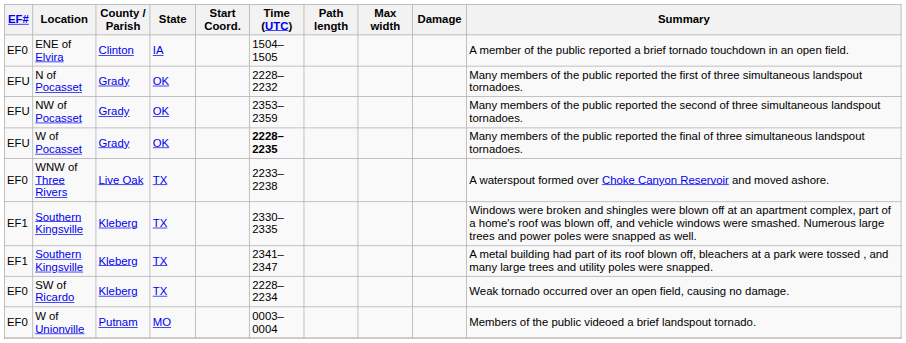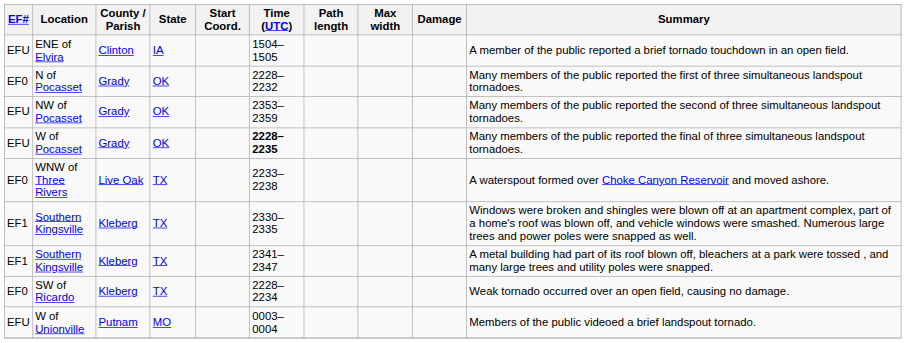ENE of Elvira | EF#: EF0 -> EFU
N of Pocasset | EF#: EFU -> EF0
W of Unionville | EF#: EF0 -> EFU
